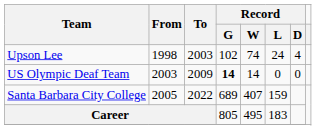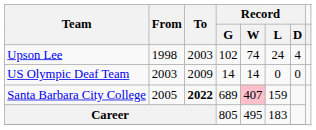US Olympic Deaf Team | Record / G: bold -> normal
Santa Barbara City College | To: normal -> bold
Santa Barbara City College | Record / W: no background -> pink background
